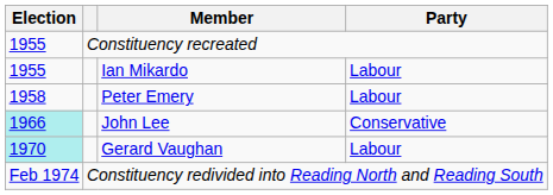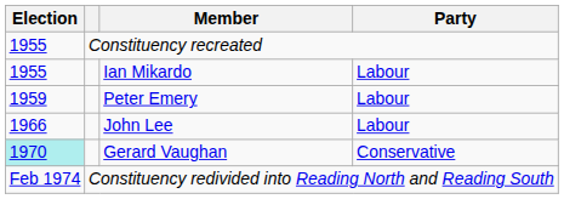Peter Emery | Election: 1958 -> 1959
John Lee | Election: paleturquoise background -> no background
John Lee | Party: Conservative -> Labour
Gerard Vaughan | Party: Labour -> Conservative
